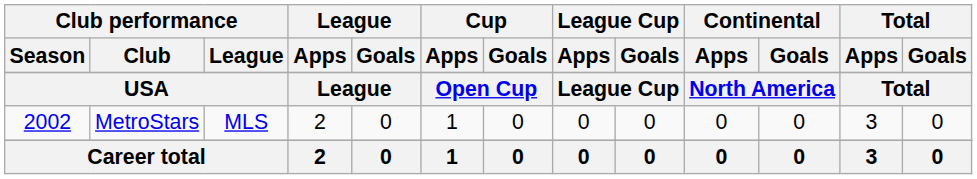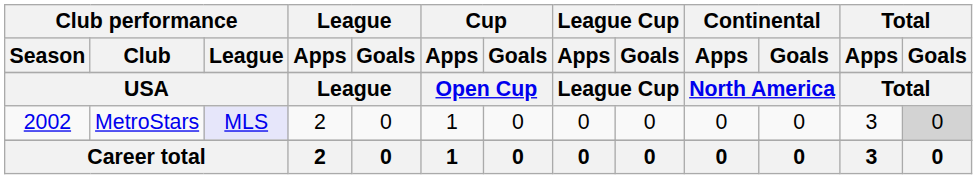MetroStars | Club performance / League: no background -> lavender background
MetroStars | Total / Goals: no background -> lightgrey background
